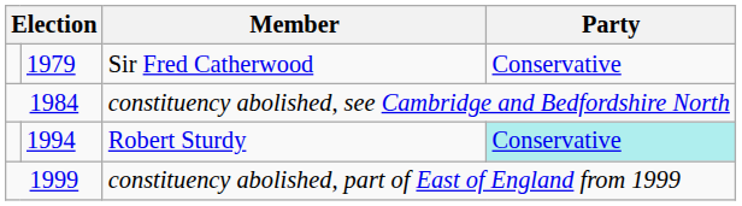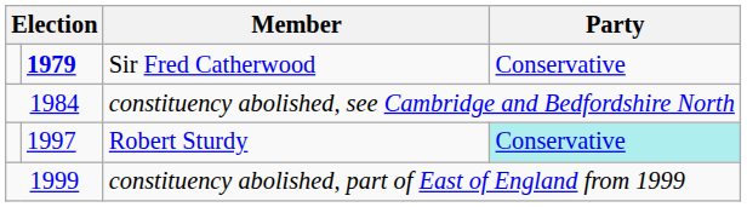Sir Fred Catherwood | column 2: normal -> bold
Robert Sturdy | column 2: 1994 -> 1997
